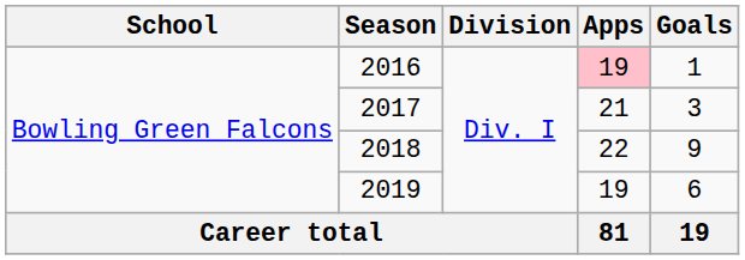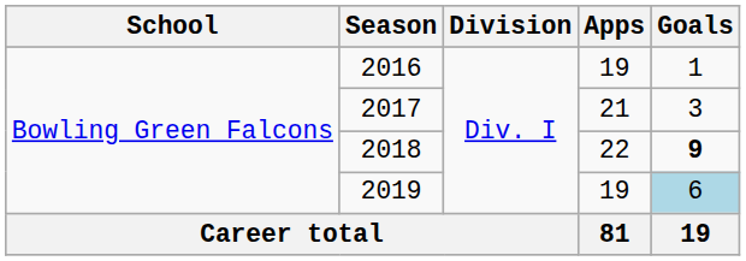2016 | Apps: pink background -> no background
2018 | Goals: normal -> bold
2019 | Goals: no background -> lightblue background
